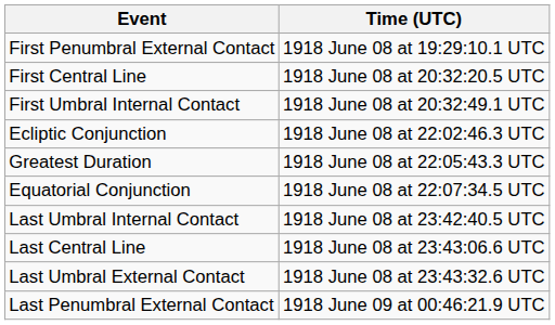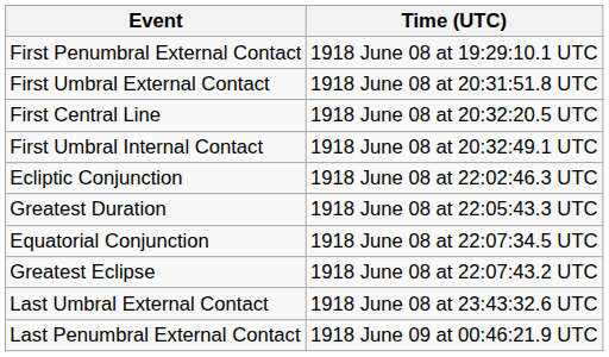+ row: First Umbral External Contact | 1918 June 08 at 20:31:51.8 UTC
+ row: Greatest Eclipse | 1918 June 08 at 22:07:43.2 UTC
- row: Last Umbral Internal Contact | 1918 June 08 at 23:42:40.5 UTC
- row: Last Central Line | 1918 June 08 at 23:43:06.6 UTC
